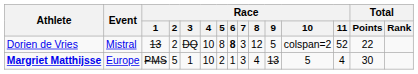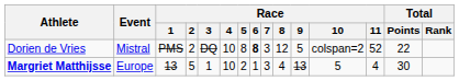Dorien de Vries | Race / 1: 13 -> PMS
Margriet Matthijsse | Race / 1: PMS -> 13
